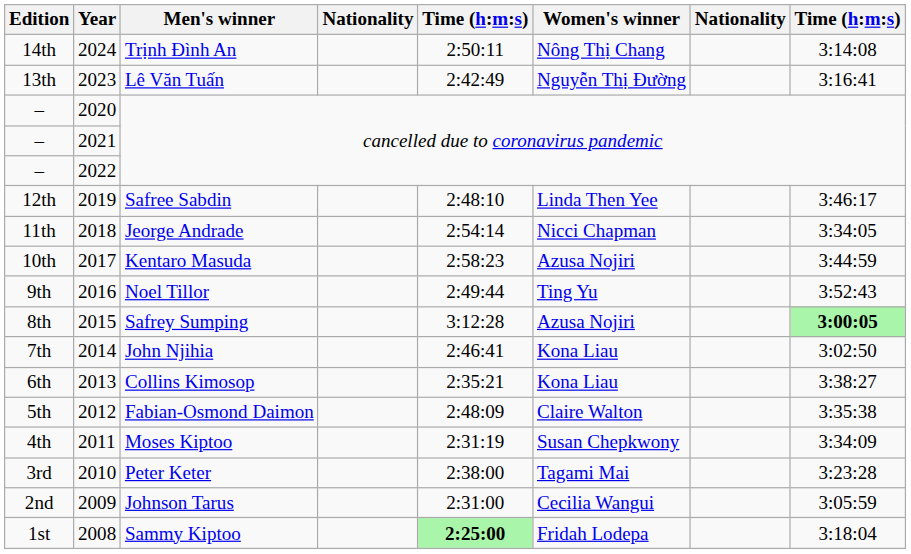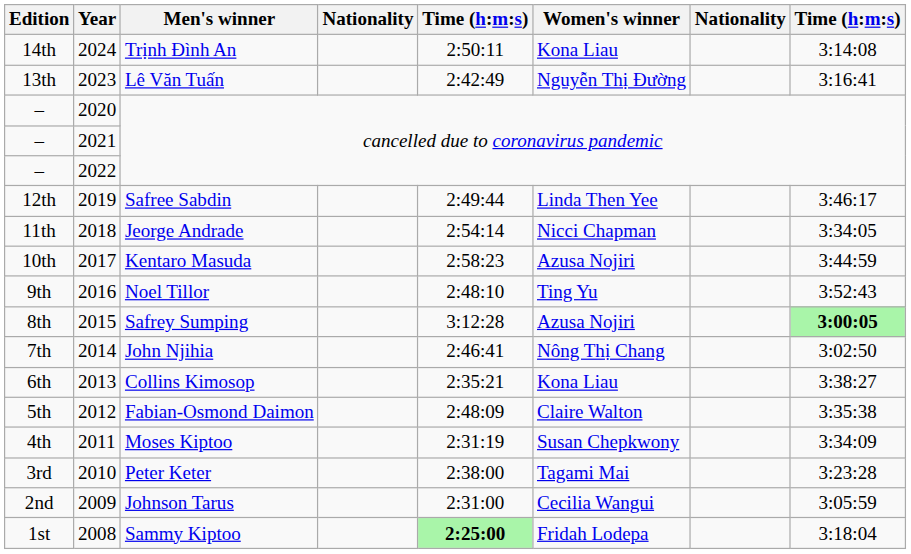2024 | Women's winner: Nông Thị Chang -> Kona Liau
2019 | column 5: 2:48:10 -> 2:49:44
2016 | column 5: 2:49:44 -> 2:48:10
2014 | Women's winner: Kona Liau -> Nông Thị Chang
